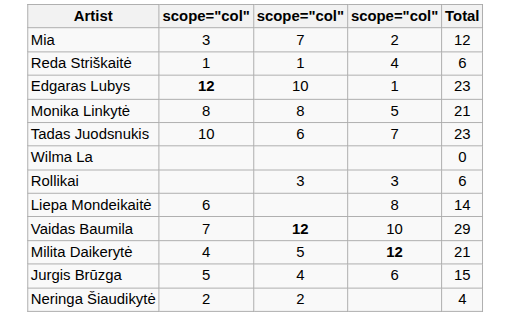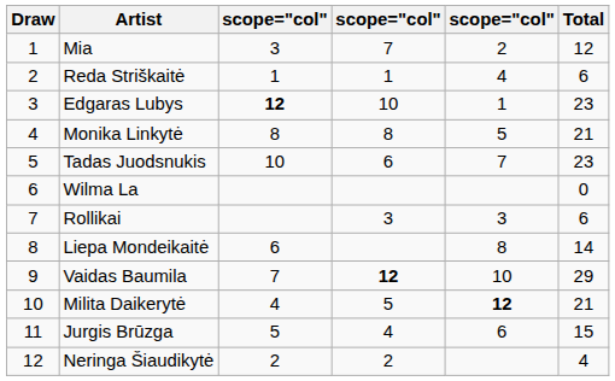+ column: Draw | 1 | 2 | 3 | 4 | 5 | 6 | 7 | 8 | 9 | 10 | 11 | 12
